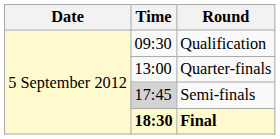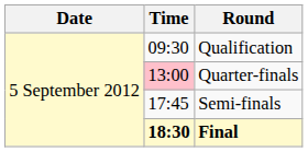Quarter-finals | Time: no background -> pink background
Semi-finals | Time: lightgrey background -> no background
